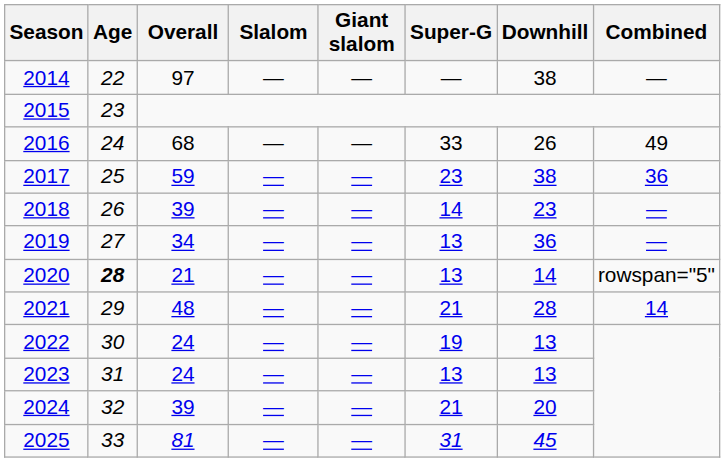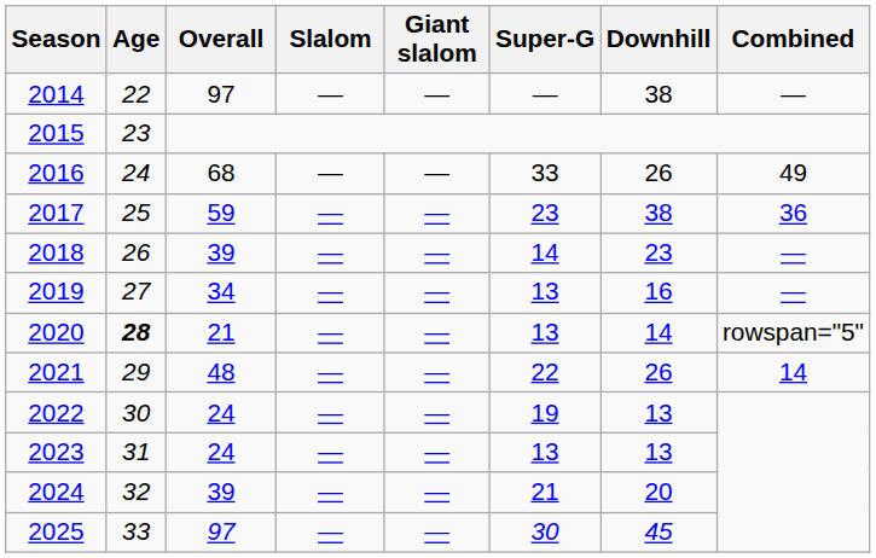2019 | Downhill: 36 -> 16
2021 | Super-G: 21 -> 22
2021 | Downhill: 28 -> 26
2025 | Overall: 81 -> 97
2025 | Super-G: 31 -> 30
